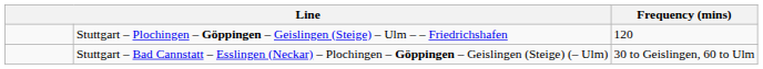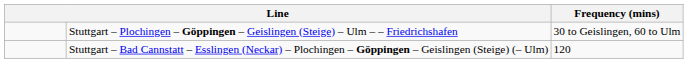row 2 | Frequency (mins): 120 -> 30 to Geislingen, 60 to Ulm
row 3 | Frequency (mins): 30 to Geislingen, 60 to Ulm -> 120
